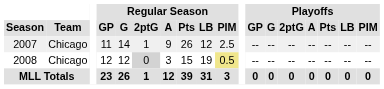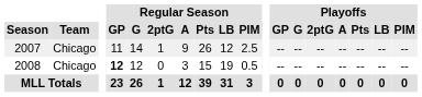2008 | Regular Season / GP: normal -> bold
2008 | Regular Season / 2ptG: lightgrey background -> no background
2008 | Regular Season / PIM: khaki background -> no background
